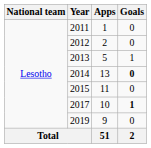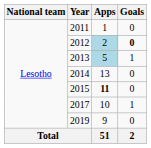2012 | Apps: no background -> lightblue background
2012 | Goals: normal -> bold
2013 | Apps: no background -> lightblue background
2014 | Goals: bold -> normal
2015 | Apps: normal -> bold
2017 | Goals: bold -> normal
